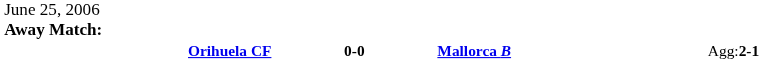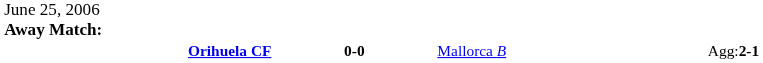Orihuela CF | column 3: bold -> normal
